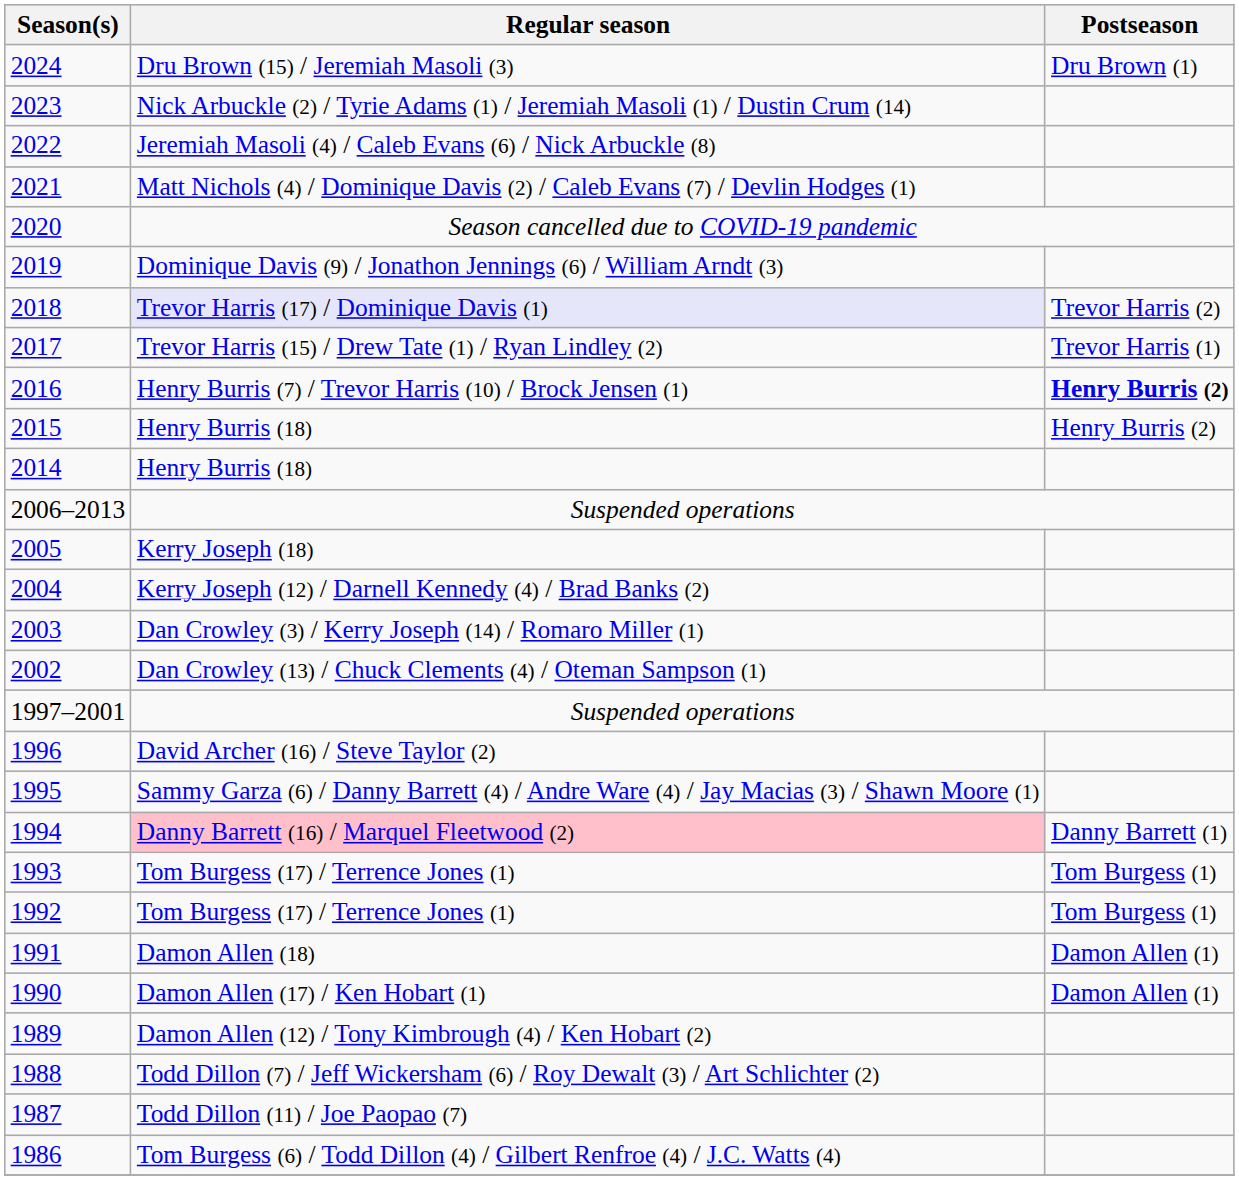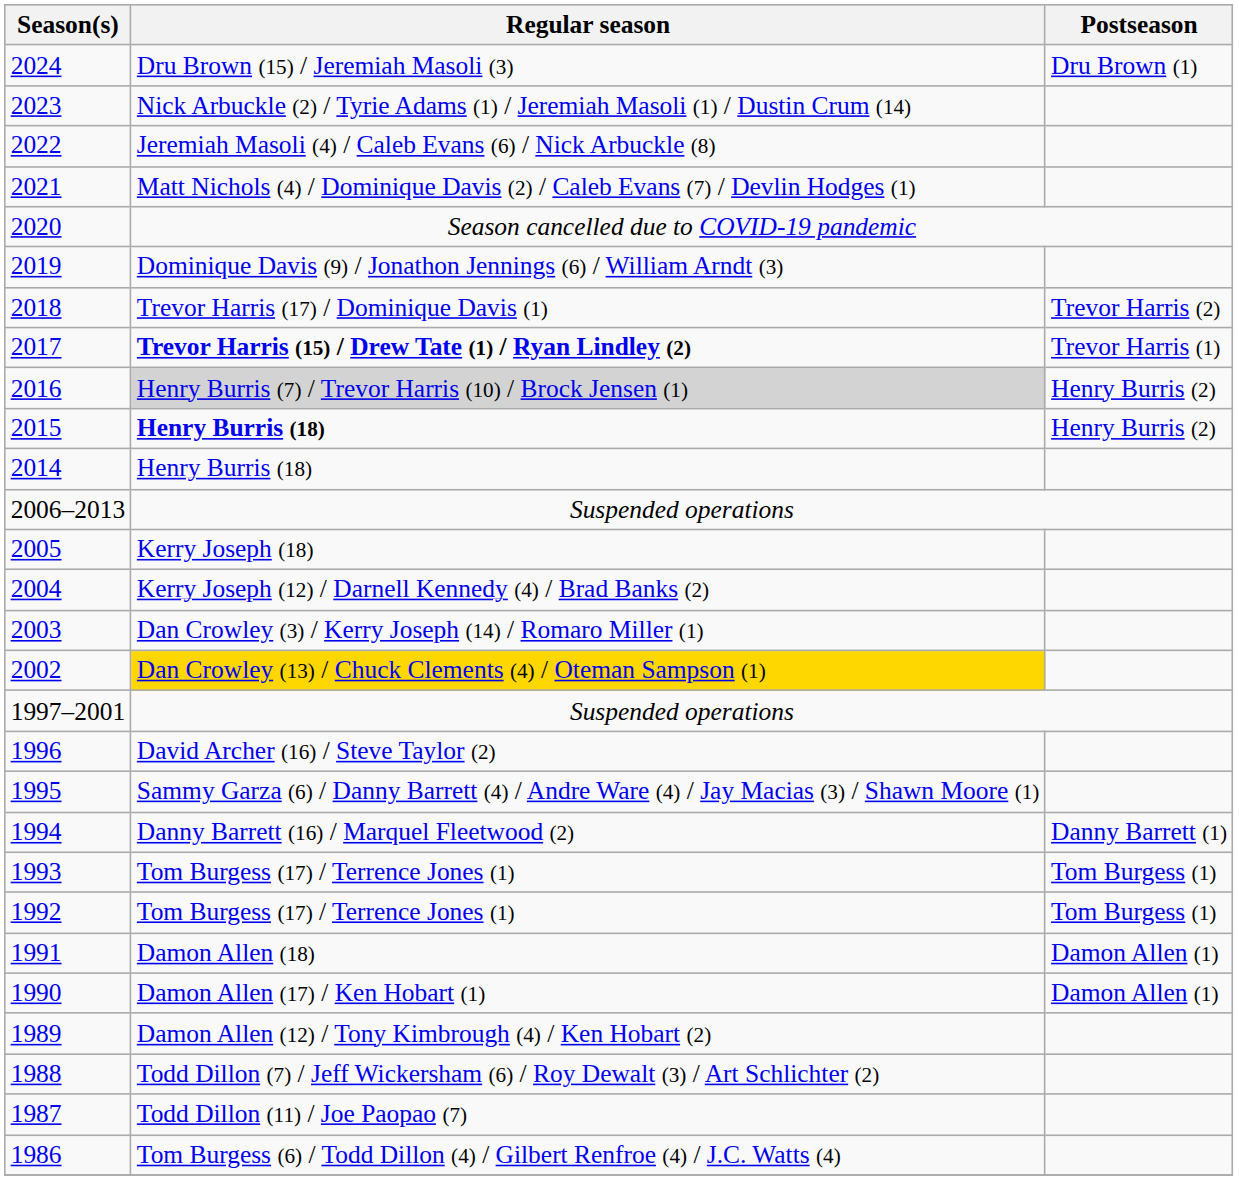2018 | Regular season: lavender background -> no background
2017 | Regular season: normal -> bold
2016 | Regular season: no background -> lightgrey background
2016 | Postseason: bold -> normal
2015 | Regular season: normal -> bold
2002 | Regular season: no background -> gold background
1994 | Regular season: pink background -> no background
